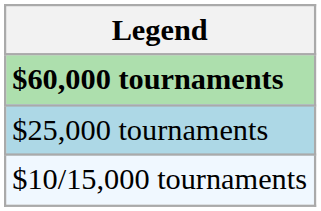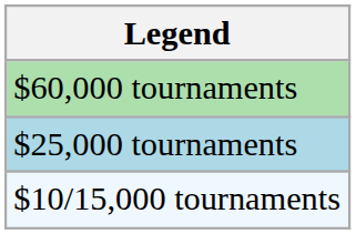row 2 | column 1: bold -> normal
